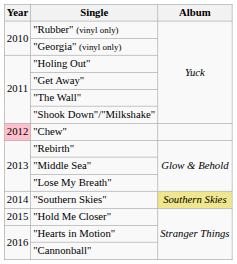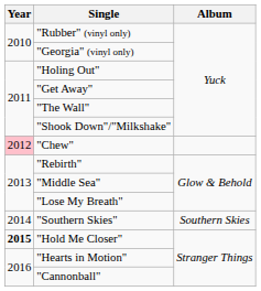"Southern Skies" | Album: khaki background -> no background
"Hold Me Closer" | Year: normal -> bold
